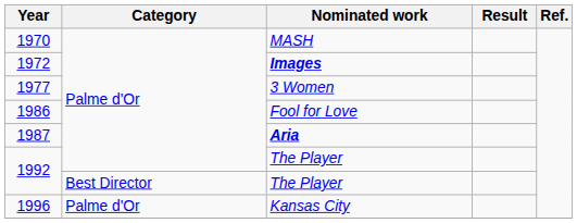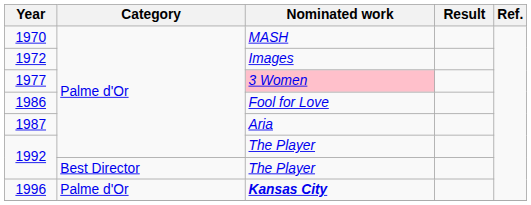1972 | Nominated work: bold -> normal
1977 | Nominated work: no background -> pink background
1987 | Nominated work: bold -> normal
1996 | Nominated work: normal -> bold
